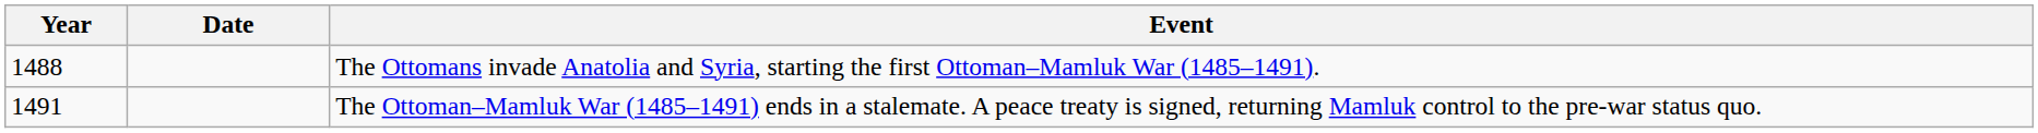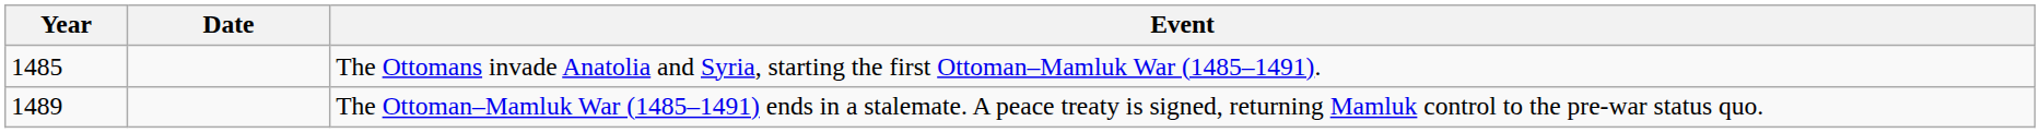row 2 | Year: 1488 -> 1485
row 3 | Year: 1491 -> 1489
